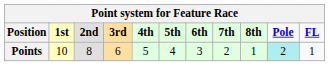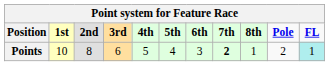Points | 7th: normal -> bold
Points | Pole: paleturquoise background -> no background
Points | FL: no background -> paleturquoise background
